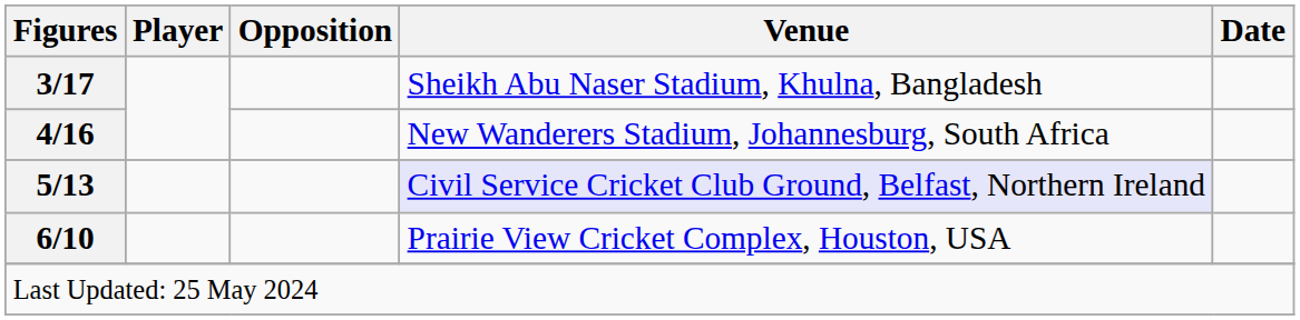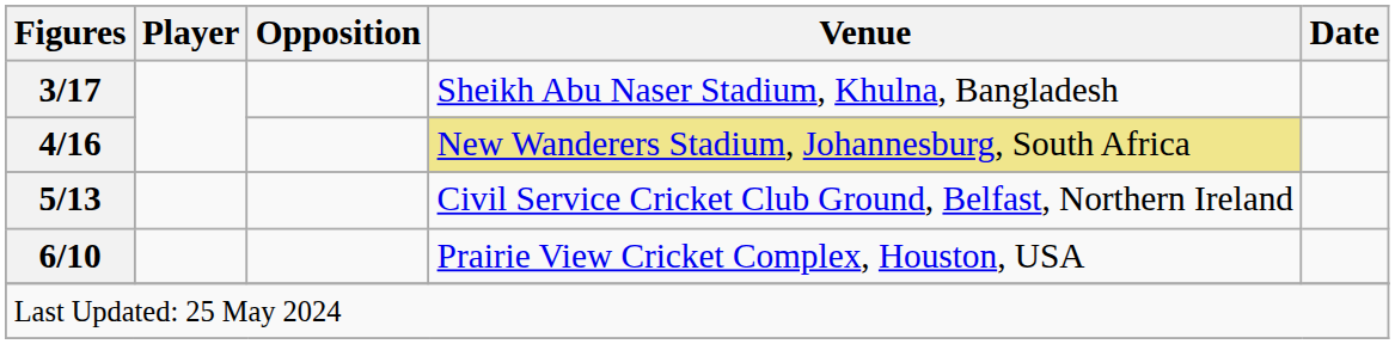New Wanderers Stadium, Johannesburg, South Africa | Venue: no background -> khaki background
Civil Service Cricket Club Ground, Belfast, Northern Ireland | Venue: lavender background -> no background
